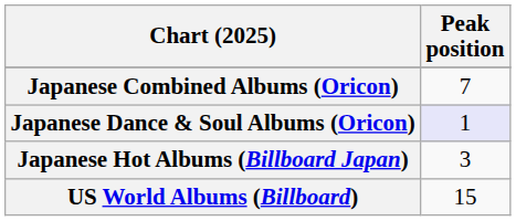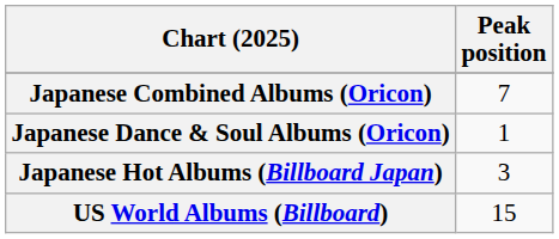Japanese Dance & Soul Albums (Oricon) | Peak position: lavender background -> no background
